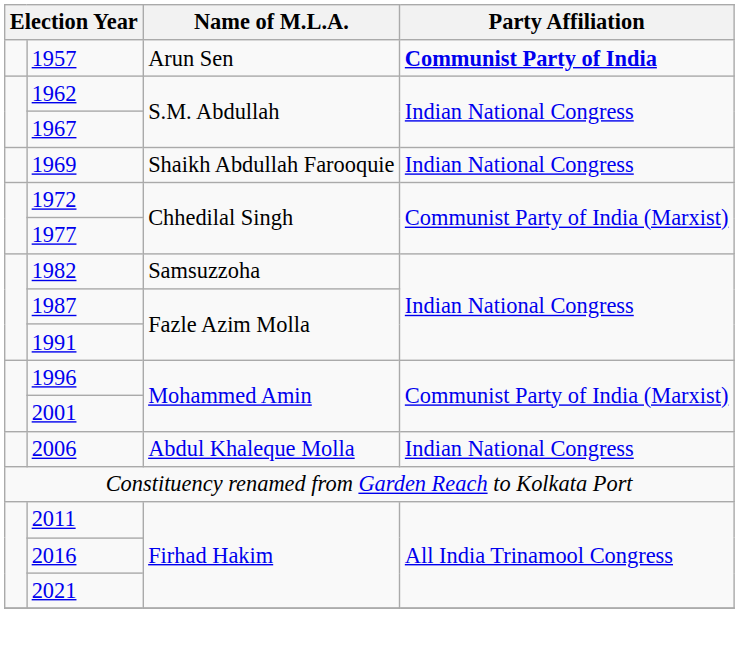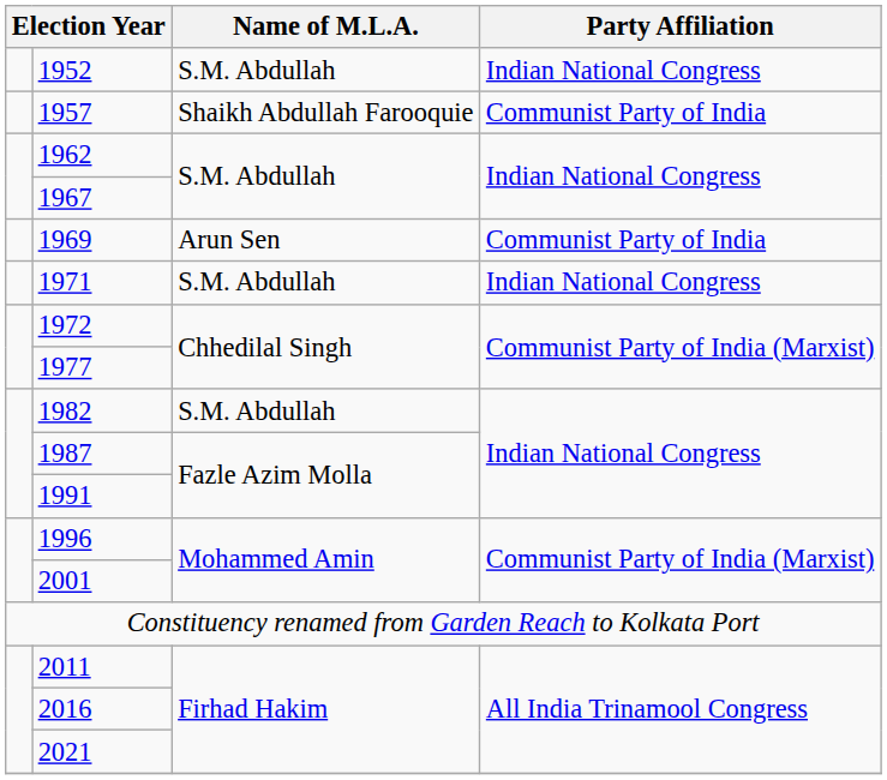+ row: 1952 | S.M. Abdullah | Indian National Congress
1957 | Name of M.L.A.: Arun Sen -> Shaikh Abdullah Farooquie
1957 | Party Affiliation: bold -> normal
1969 | Name of M.L.A.: Shaikh Abdullah Farooquie -> Arun Sen
1969 | Party Affiliation: Indian National Congress -> Communist Party of India
+ row: 1971 | S.M. Abdullah | Indian National Congress
1982 | Name of M.L.A.: Samsuzzoha -> S.M. Abdullah
- row: 2006 | Abdul Khaleque Molla | Indian National Congress
